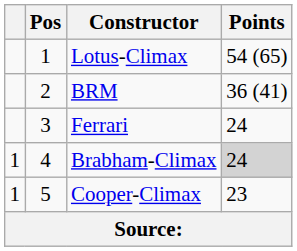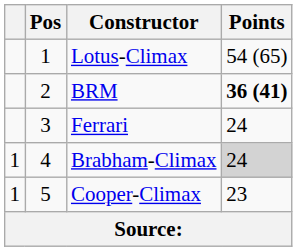BRM | Points: normal -> bold
